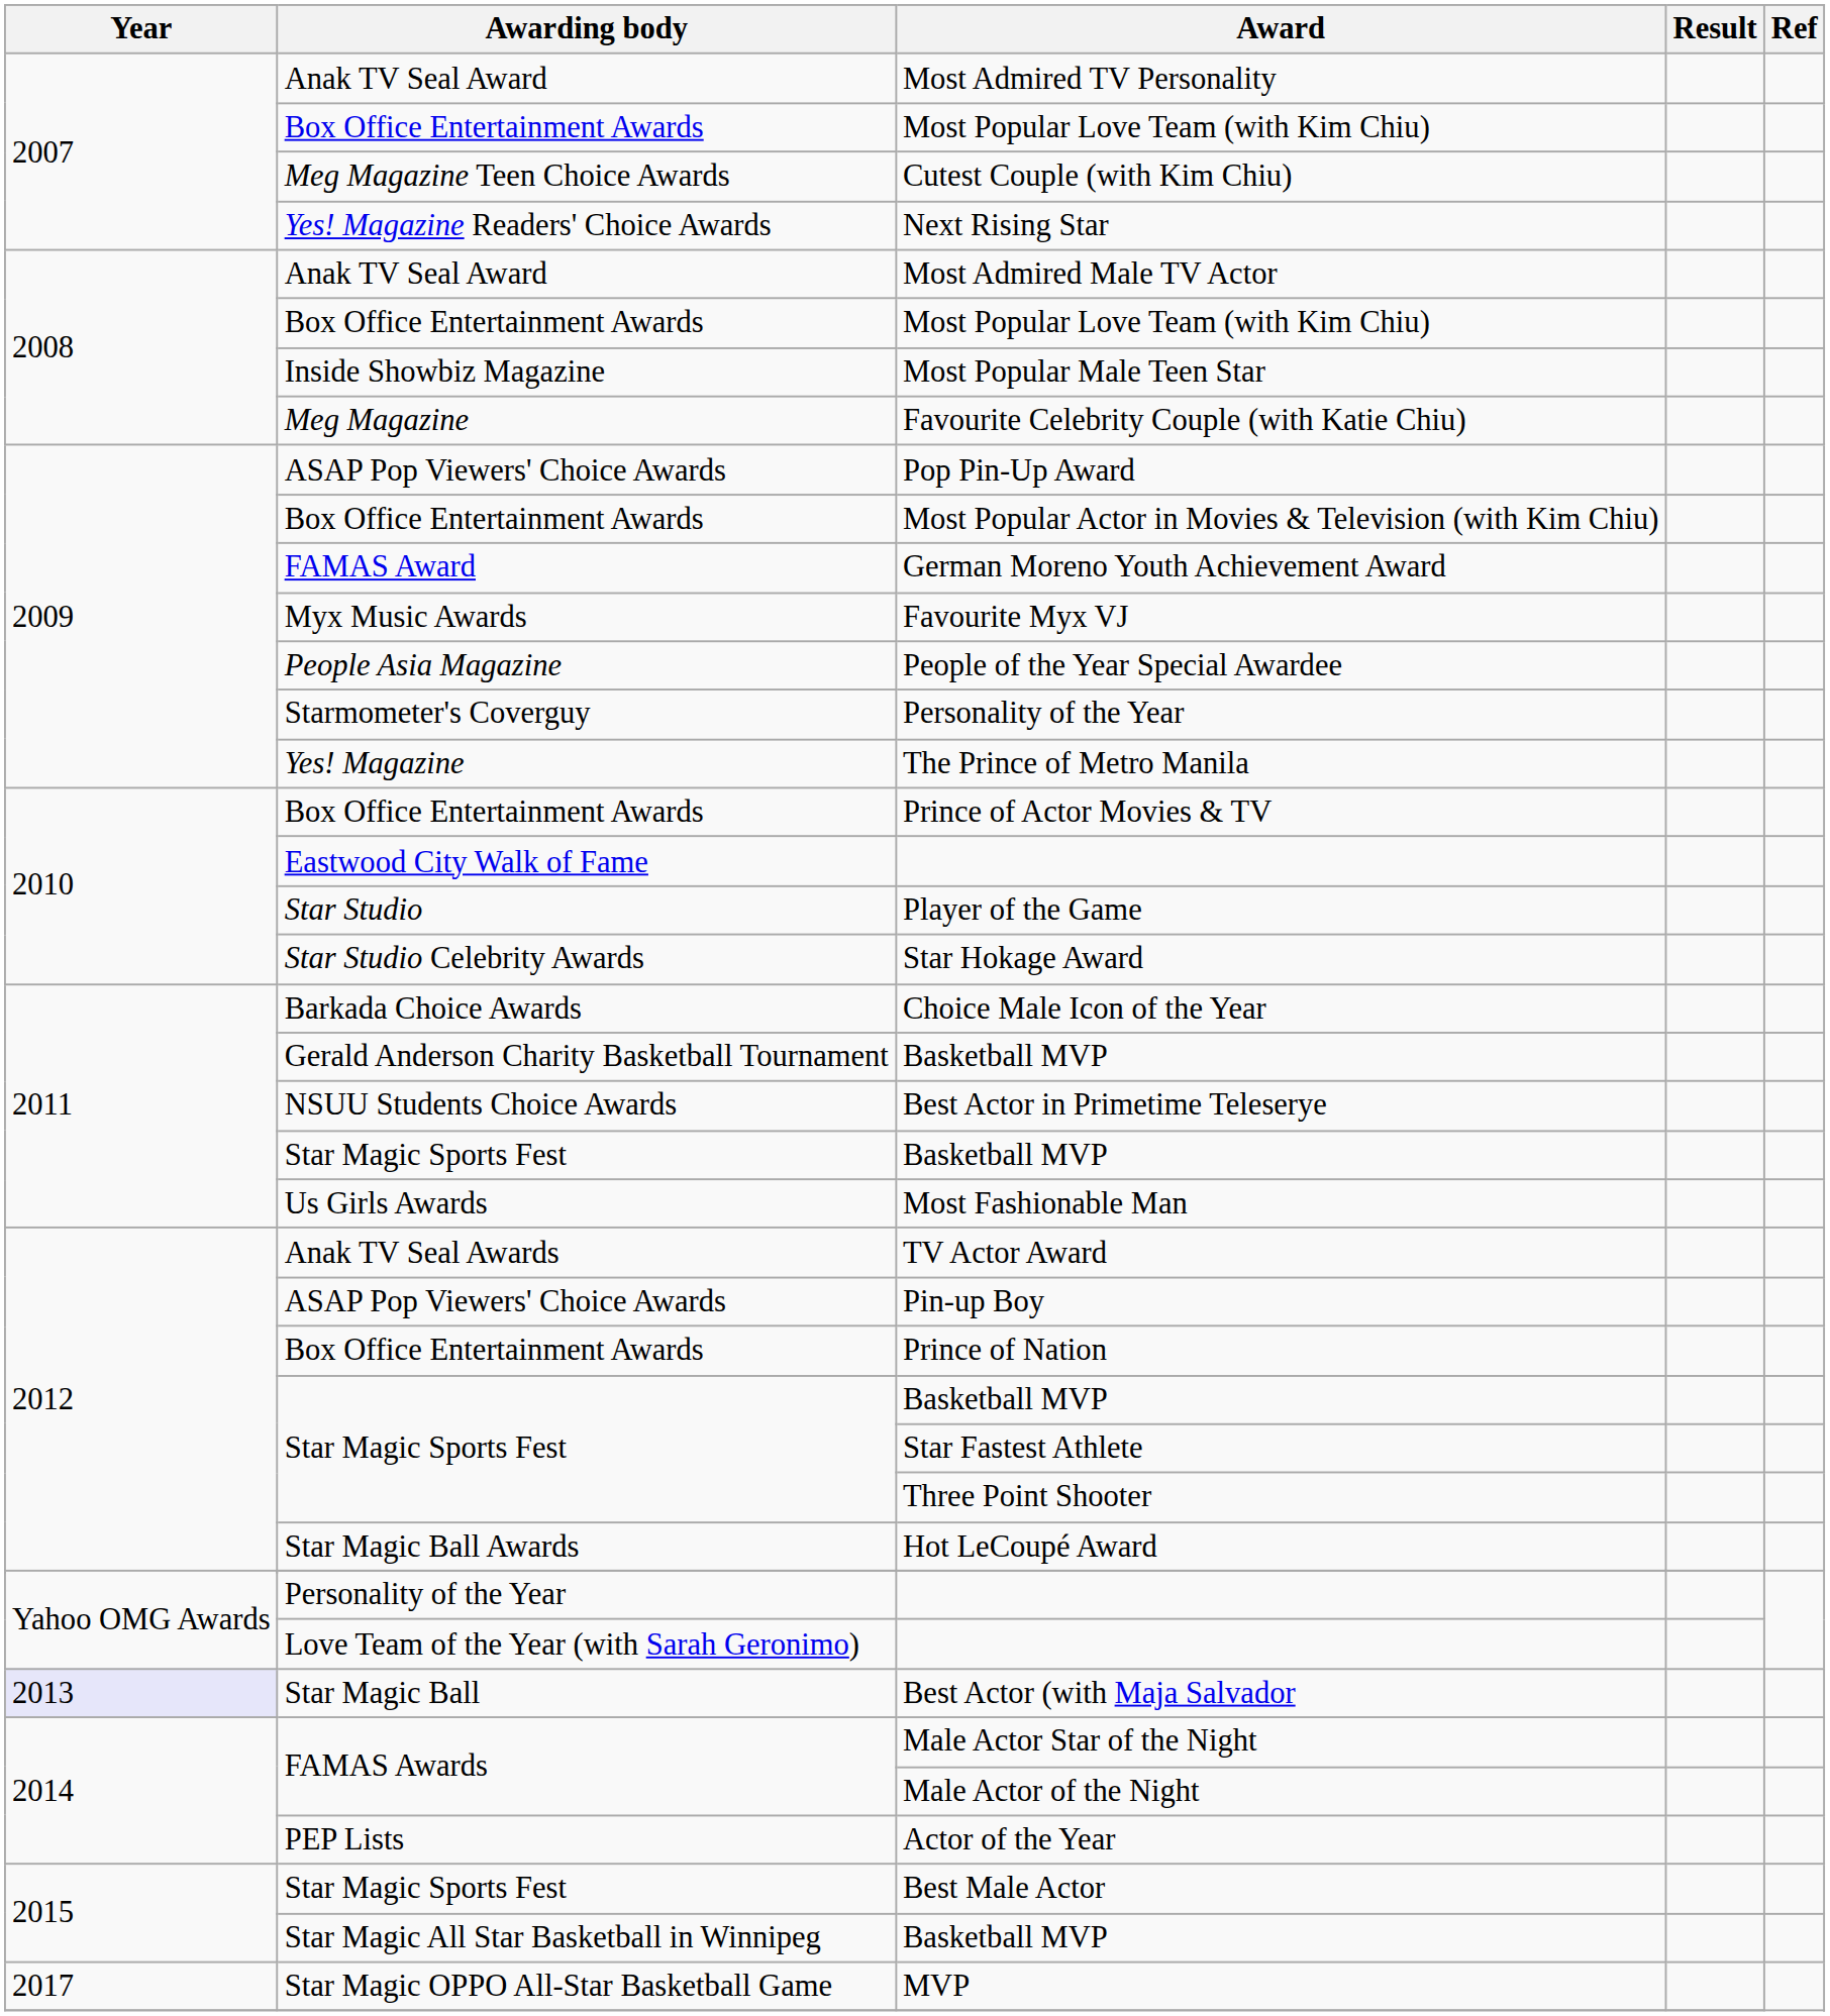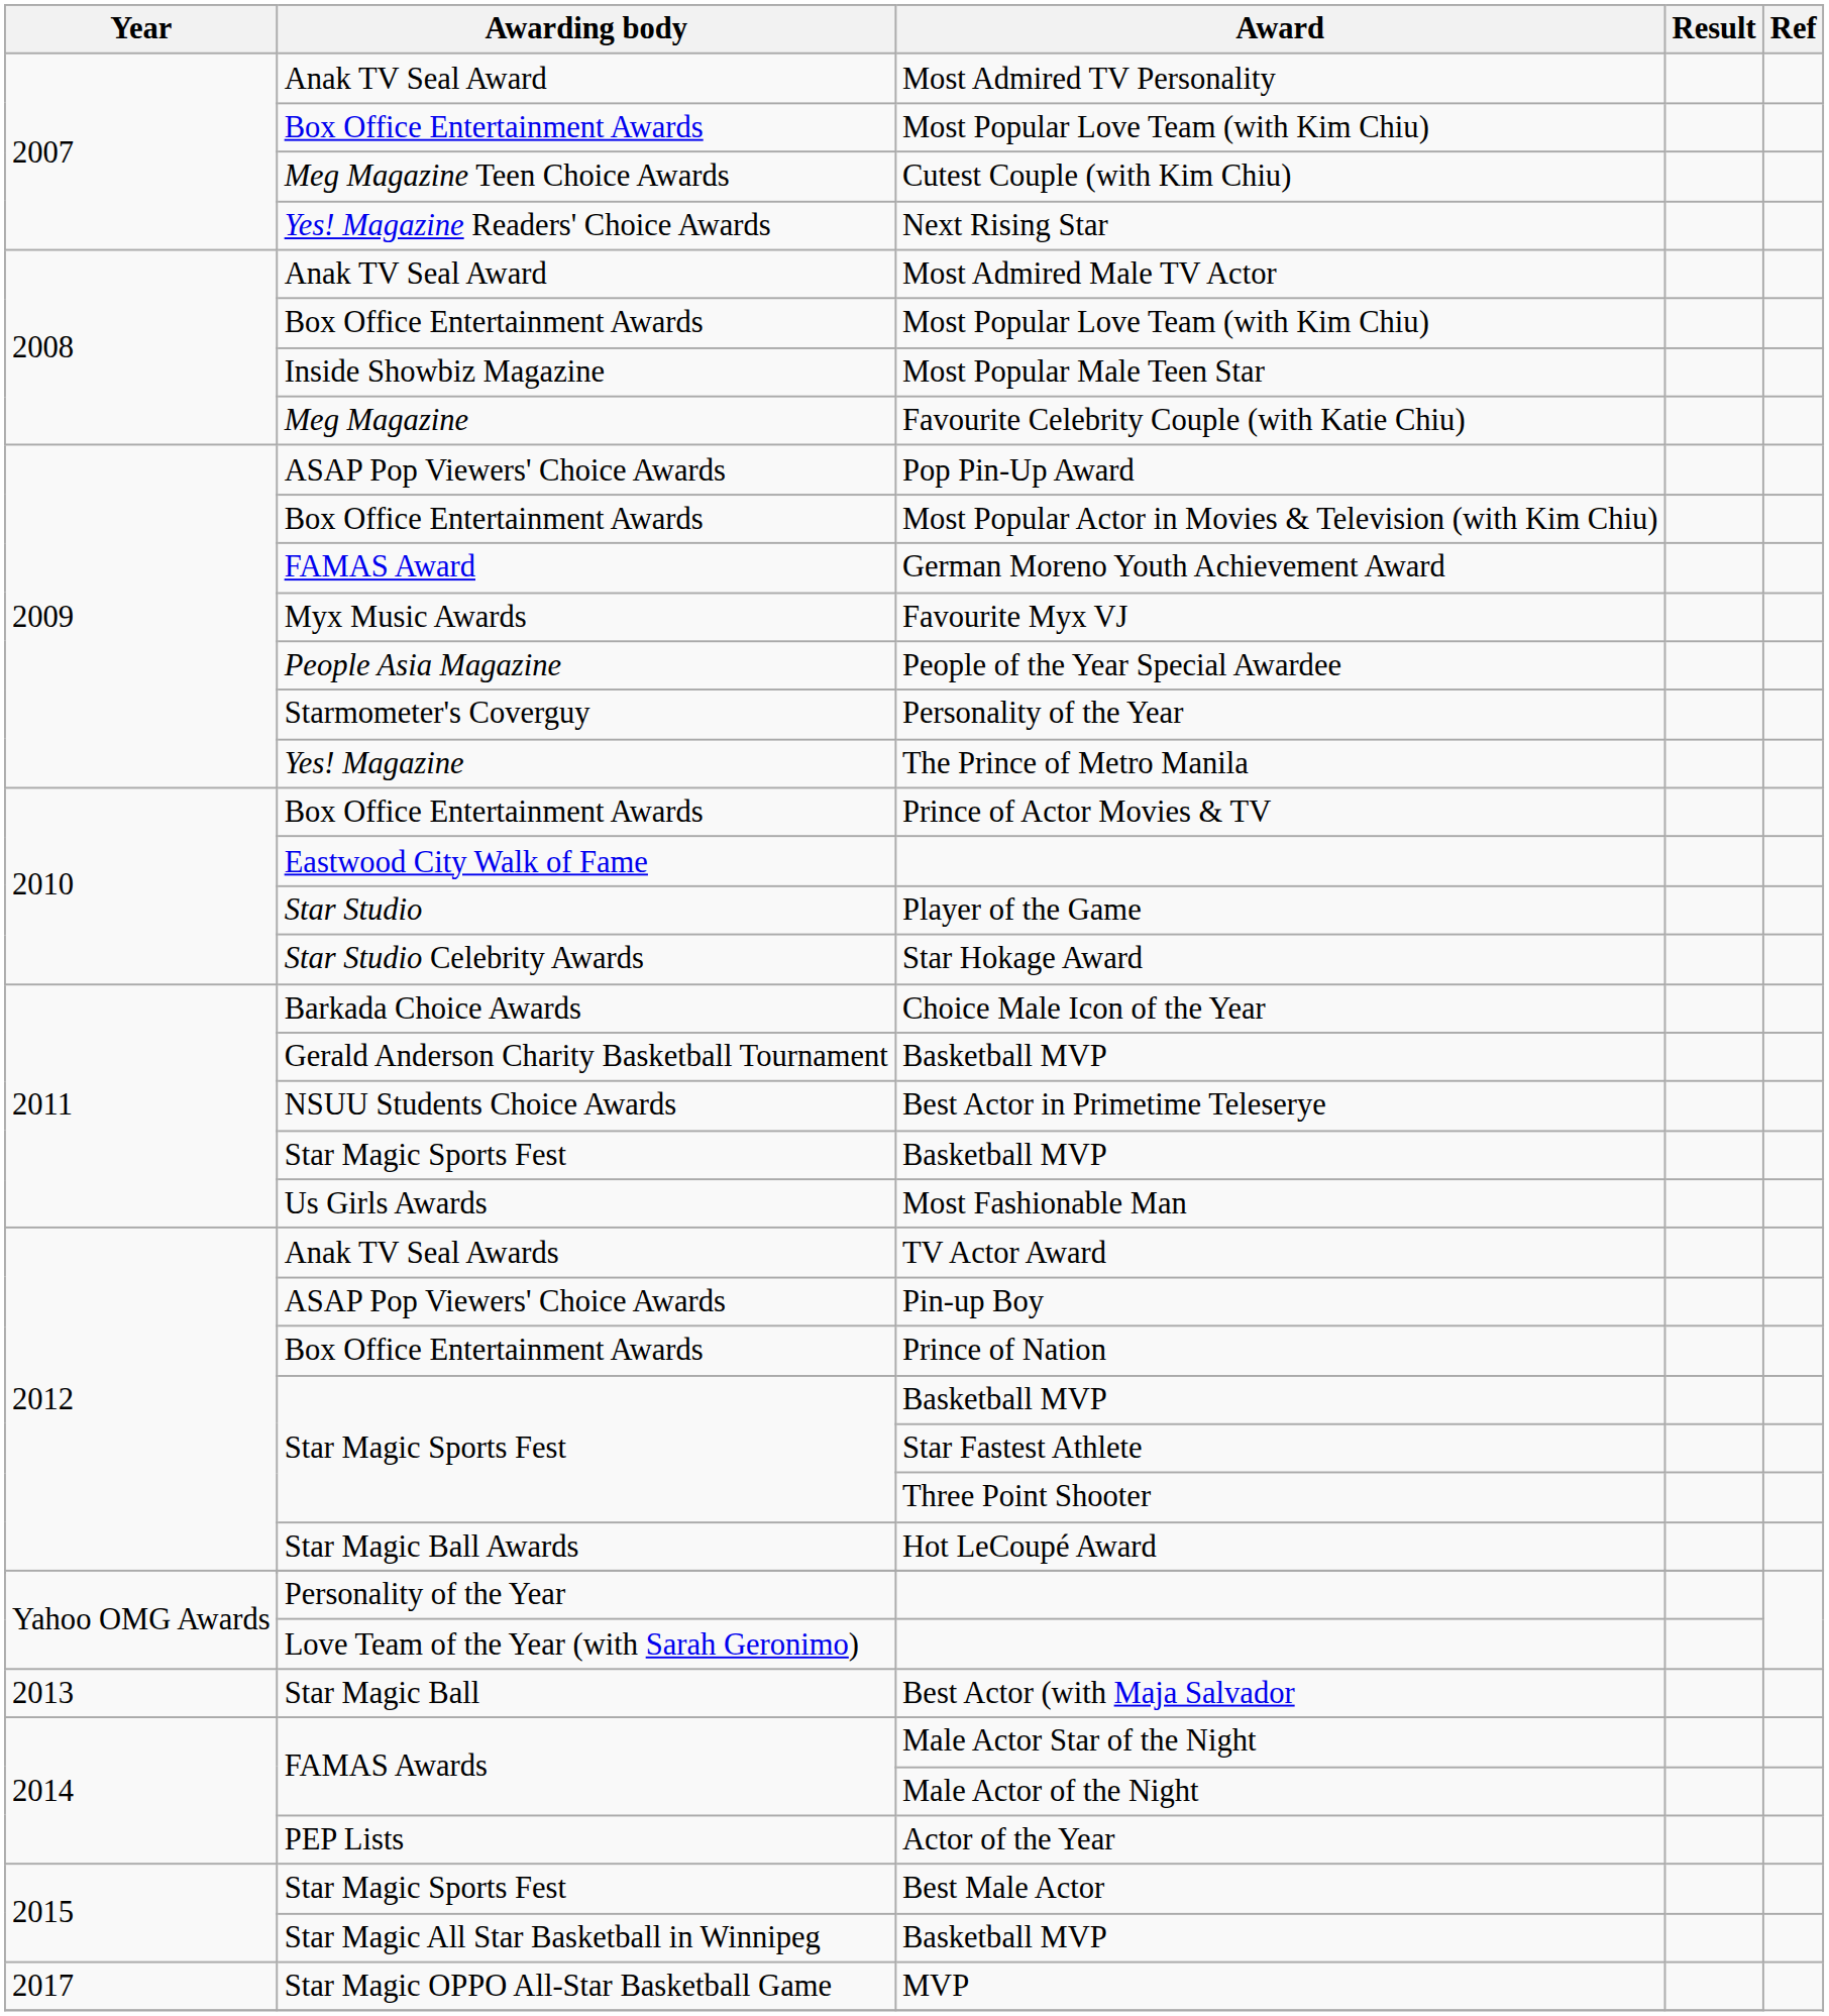Best Actor (with Maja Salvador | Year: lavender background -> no background
